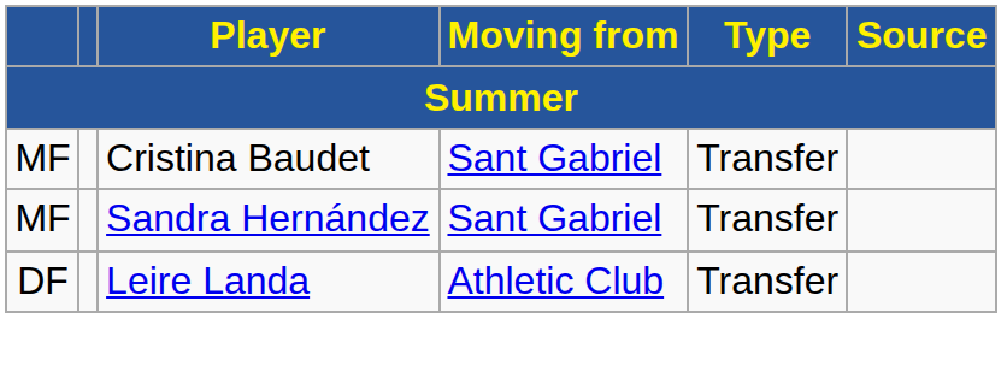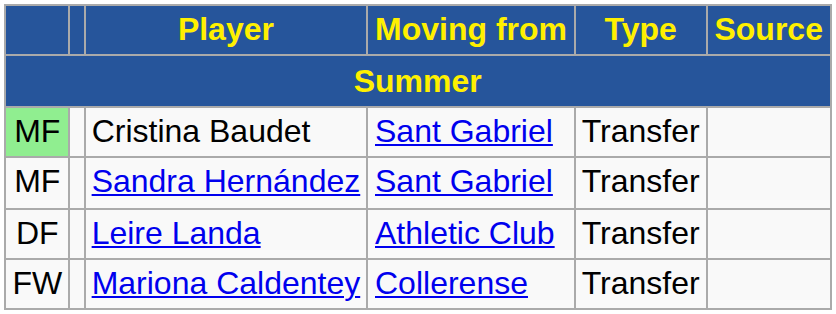Cristina Baudet | column 1: no background -> lightgreen background
+ row: FW | Mariona Caldentey | Collerense | Transfer
